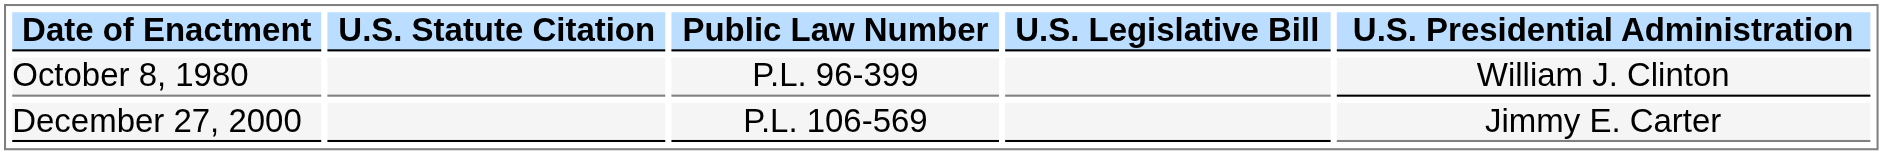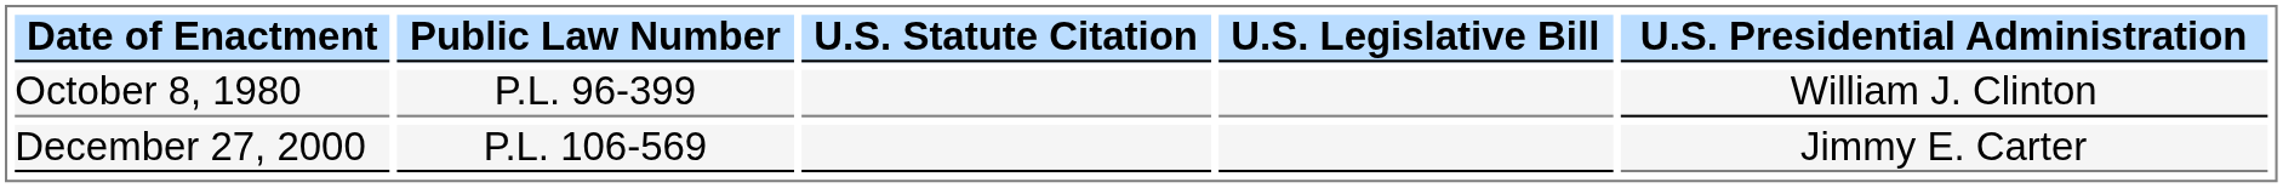columns swapped: Public Law Number <-> U.S. Statute Citation
